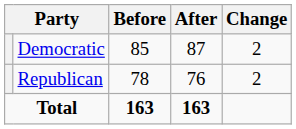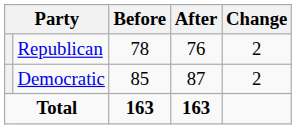rows swapped: Democratic <-> Republican
